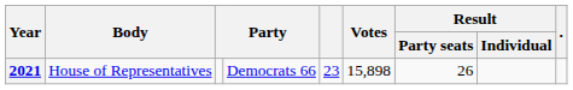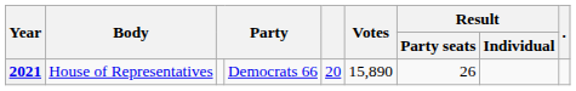2021 | column 5: 23 -> 20
2021 | Votes: 15,898 -> 15,890
